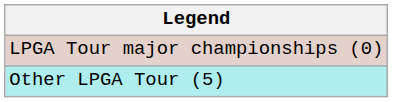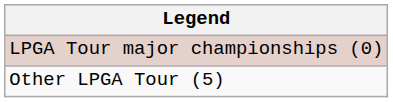row 3 | column 1: paleturquoise background -> no background
